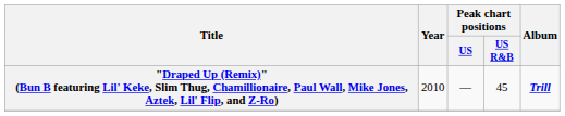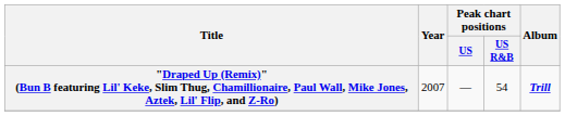row 3 | Year: 2010 -> 2007
row 3 | Peak chart positions / US R&B: 45 -> 54
